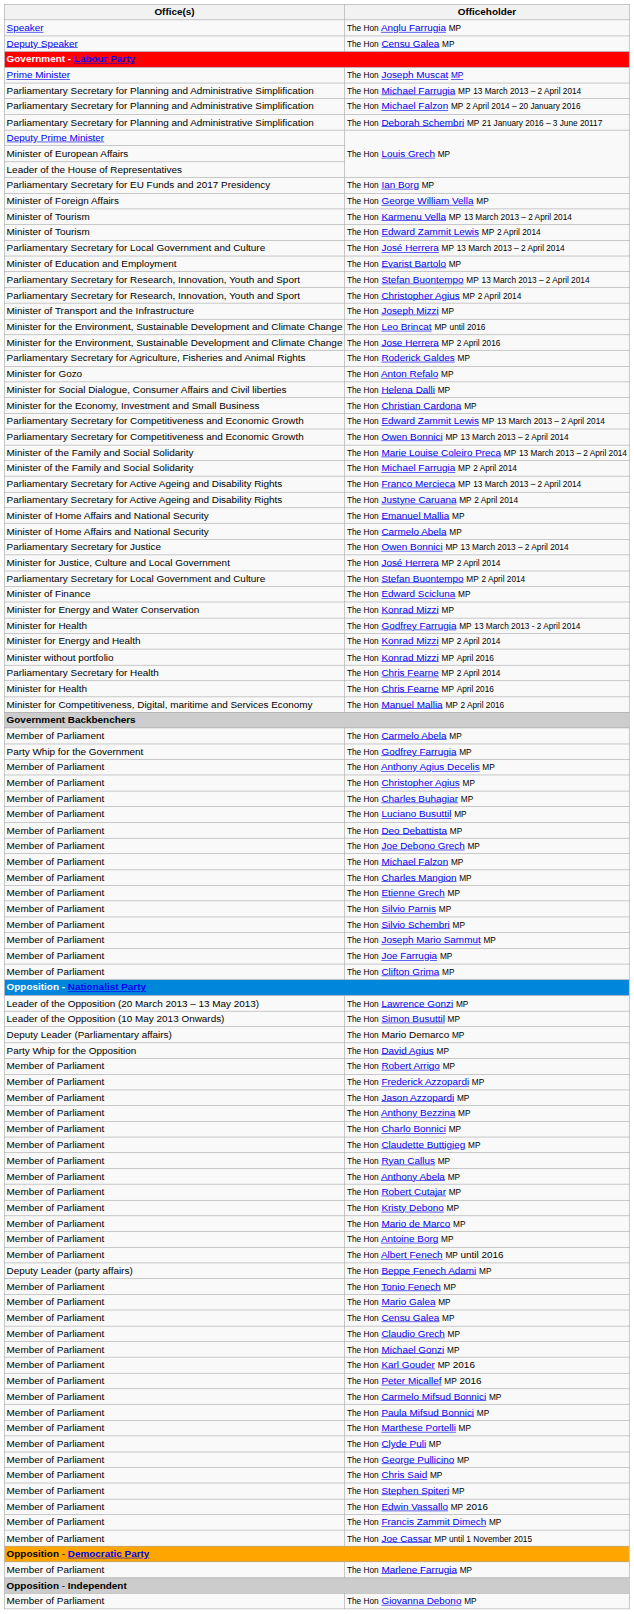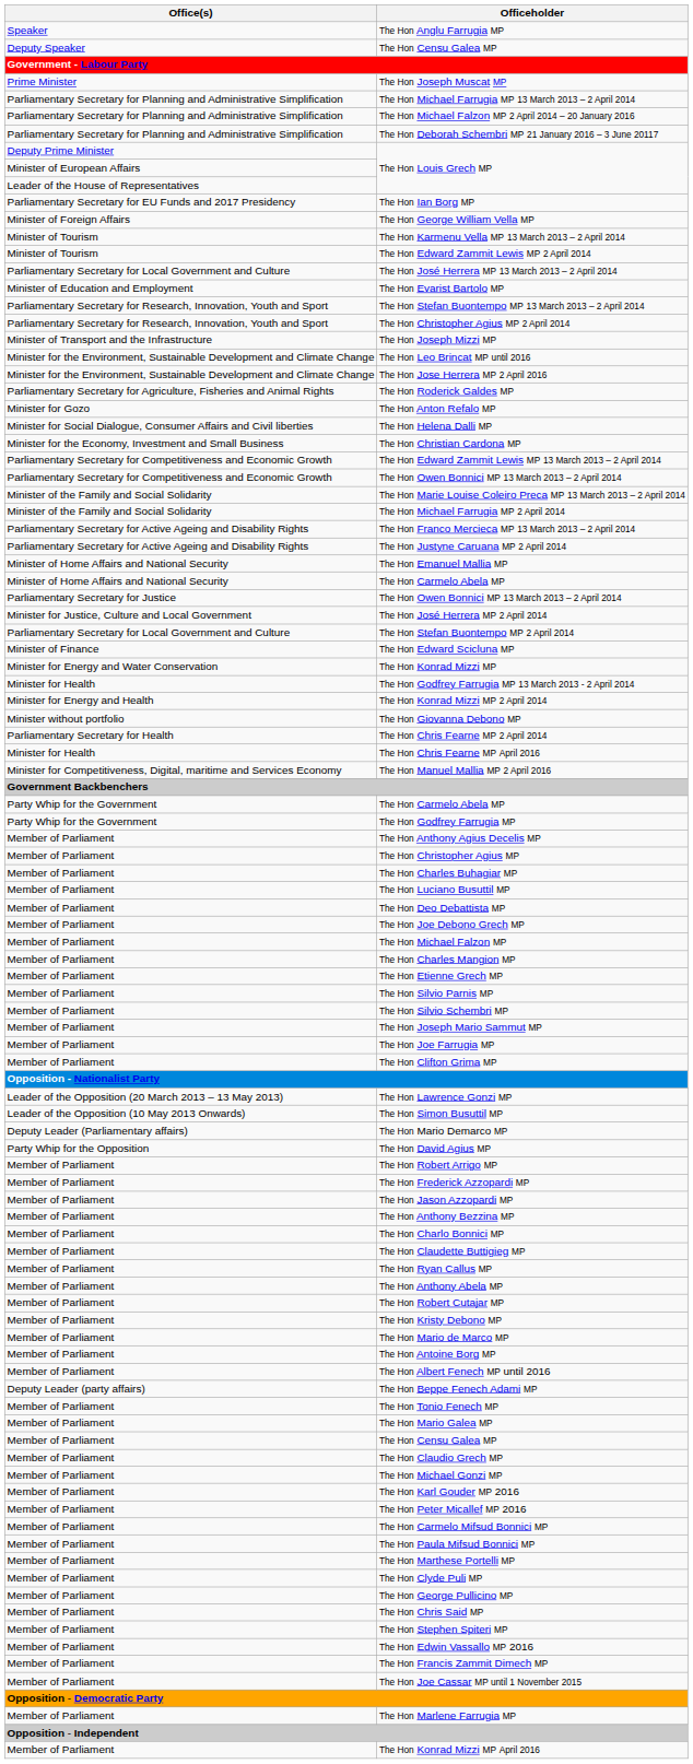row 42 | Officeholder: The Hon Konrad Mizzi MP April 2016 -> The Hon Giovanna Debono MP
row 47 | Office(s): Member of Parliament -> Party Whip for the Government
row 102 | Officeholder: The Hon Giovanna Debono MP -> The Hon Konrad Mizzi MP April 2016
